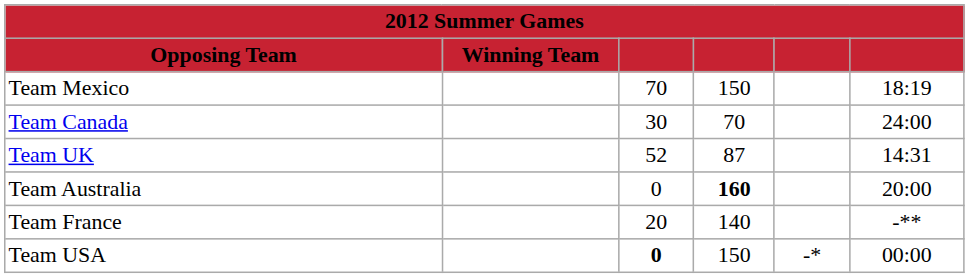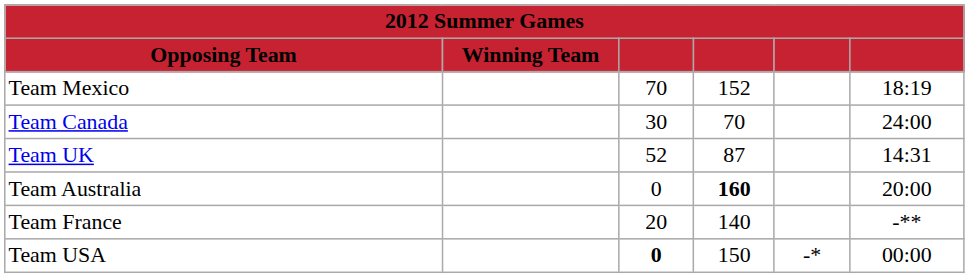Team Mexico | column 4: 150 -> 152
